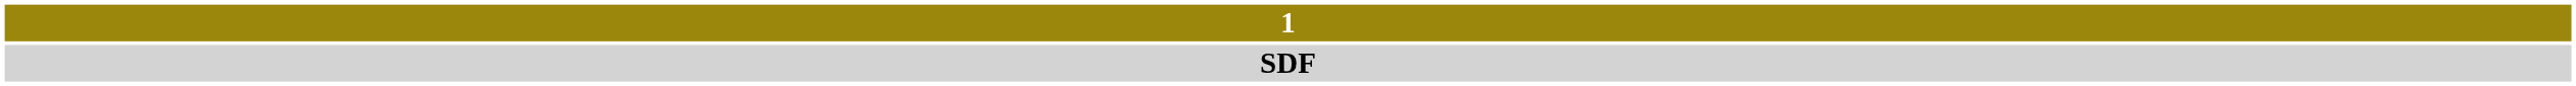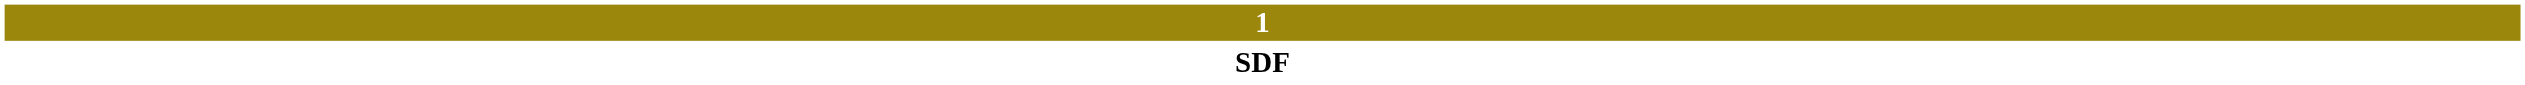row 2 | column 1: lightgrey background -> no background
